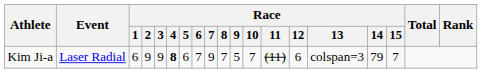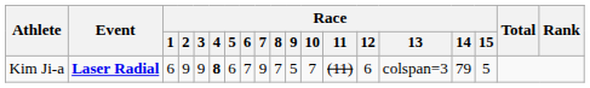Kim Ji-a | Event: normal -> bold
Kim Ji-a | Race / 15: 7 -> 5
